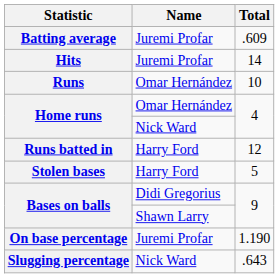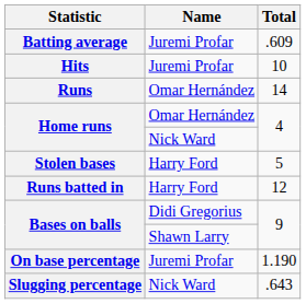Hits | Total: 14 -> 10
Runs | Total: 10 -> 14
rows swapped: Runs batted in <-> Stolen bases
